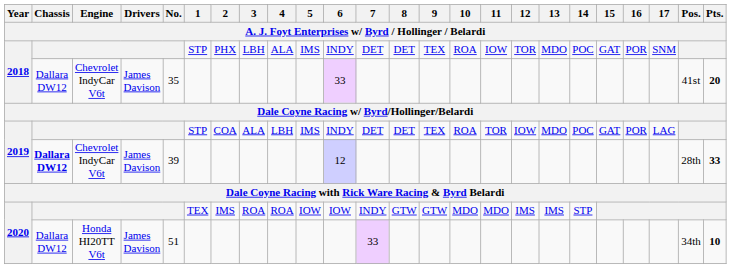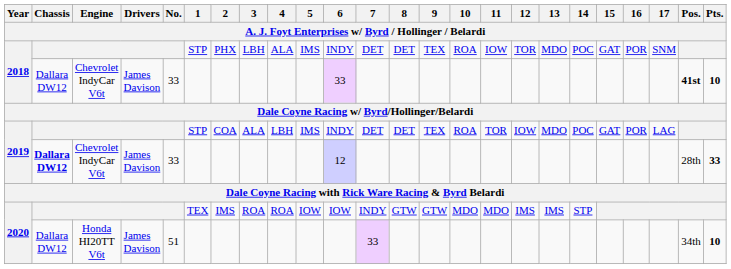2018 / Chevrolet IndyCar V6t | No.: 35 -> 33
2018 / Chevrolet IndyCar V6t | Pos.: normal -> bold
2018 / Chevrolet IndyCar V6t | Pts.: 20 -> 10
2019 / Chevrolet IndyCar V6t | No.: 39 -> 33
